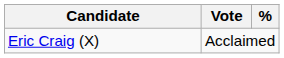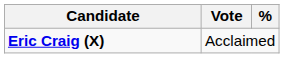Eric Craig (X) | Candidate: normal -> bold
